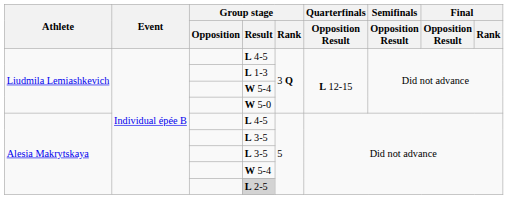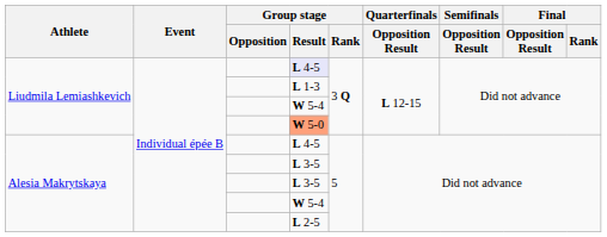Liudmila Lemiashkevich / L 4-5 | Group stage / Result: no background -> lavender background
W 5-0 | Group stage / Result: no background -> lightsalmon background
L 2-5 | Group stage / Result: lightgrey background -> no background
